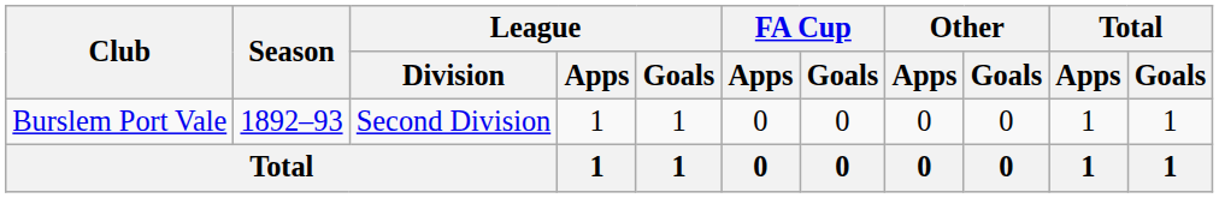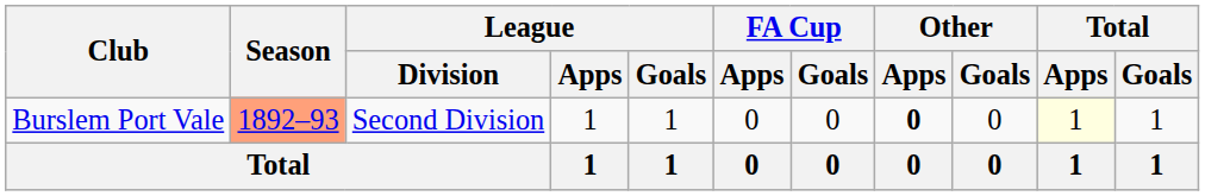Burslem Port Vale | Season: no background -> lightsalmon background
Burslem Port Vale | Other / Apps: normal -> bold
Burslem Port Vale | Total / Apps: no background -> lightyellow background
